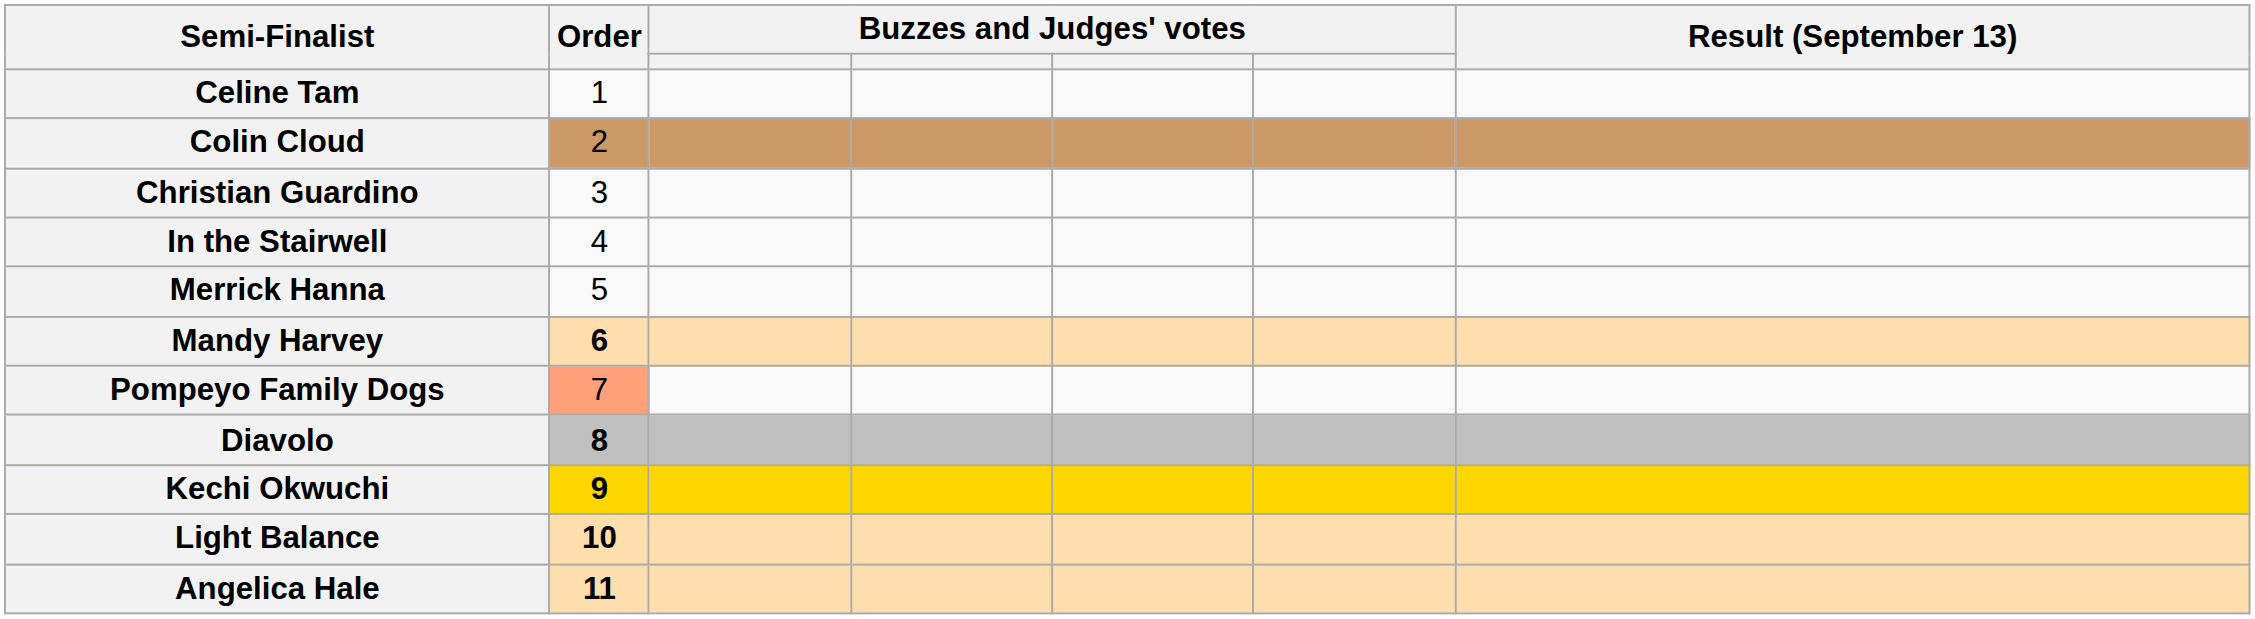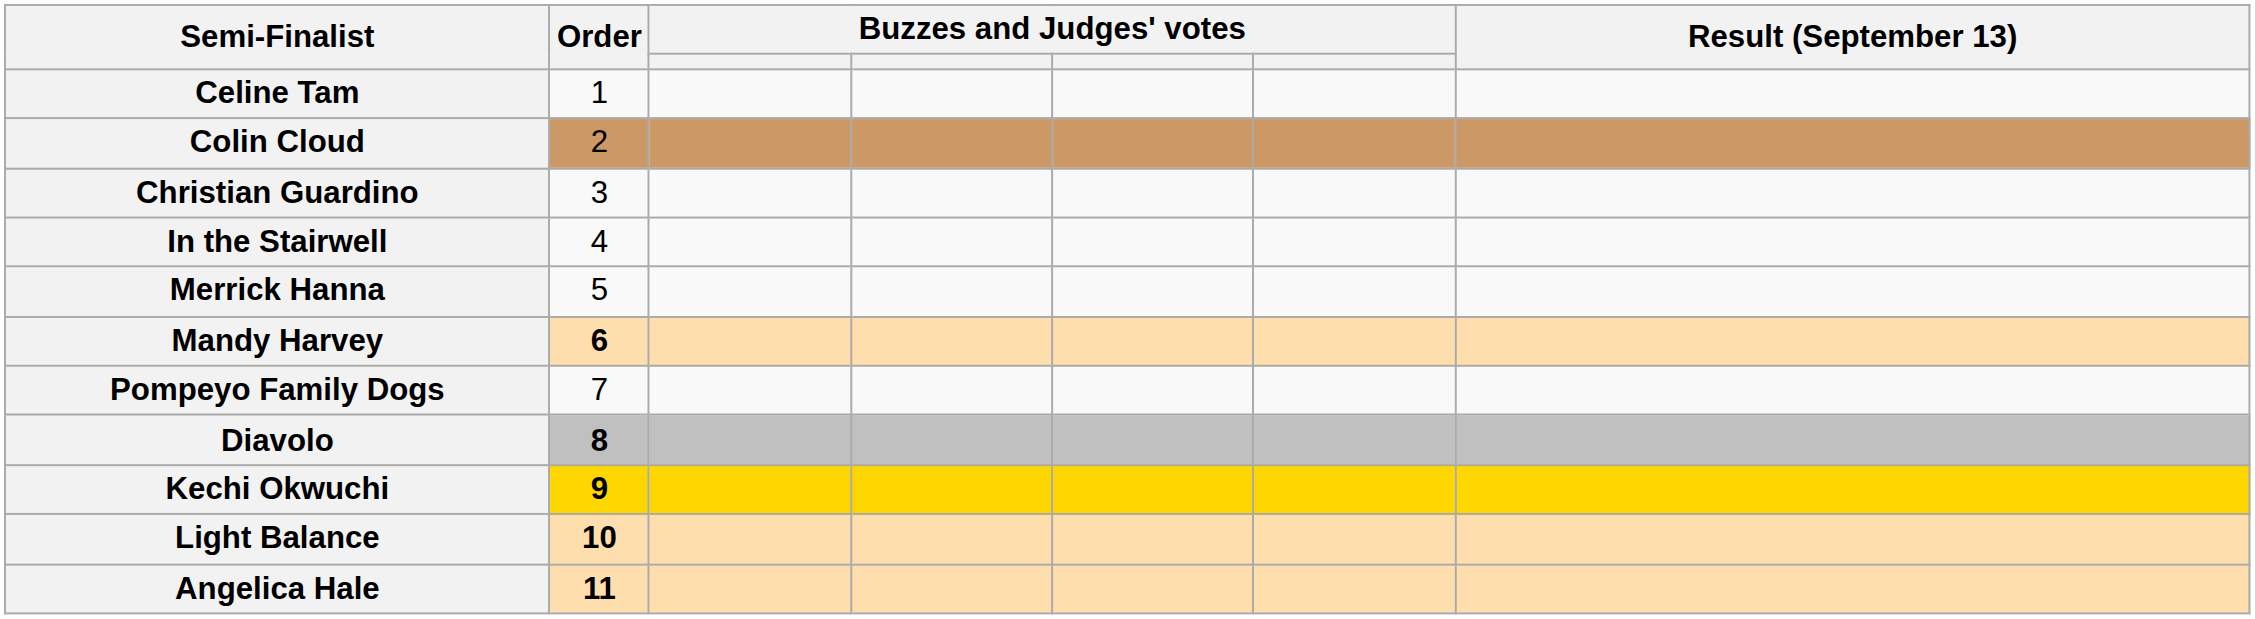Pompeyo Family Dogs | Order: lightsalmon background -> no background
